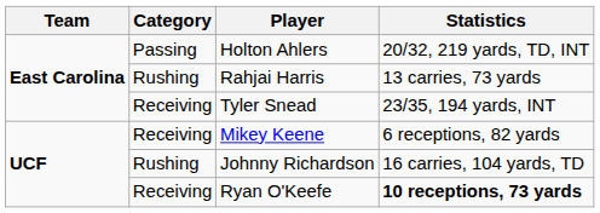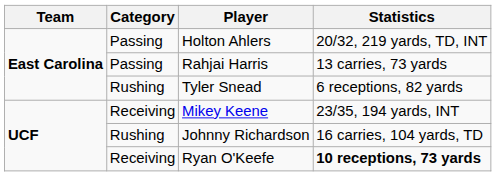Rahjai Harris | Category: Rushing -> Passing
Tyler Snead | Category: Receiving -> Rushing
Tyler Snead | Statistics: 23/35, 194 yards, INT -> 6 receptions, 82 yards
Mikey Keene | Statistics: 6 receptions, 82 yards -> 23/35, 194 yards, INT
